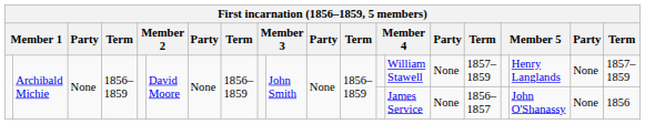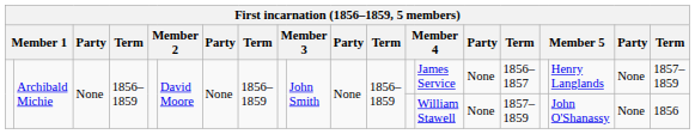row 3 | column 14: William Stawell -> James Service
row 3 | column 16: 1857–1859 -> 1856–1857
row 4 | column 14: James Service -> William Stawell
row 4 | column 16: 1856–1857 -> 1857–1859
